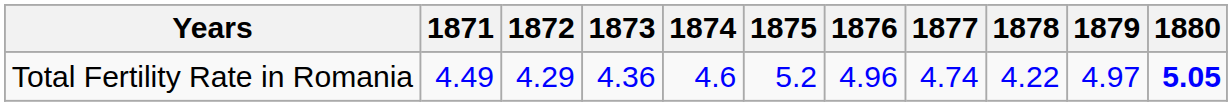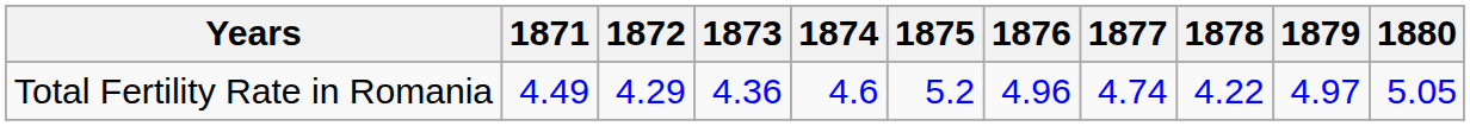row 2 | 1880: bold -> normal
